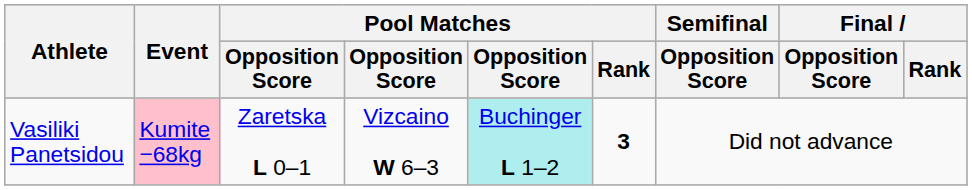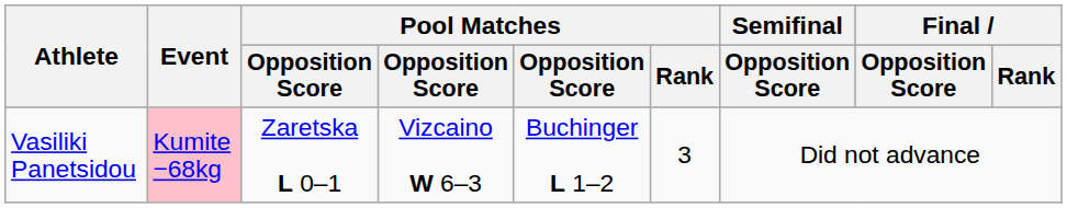Vasiliki Panetsidou | column 5: paleturquoise background -> no background
Vasiliki Panetsidou | Pool Matches / Rank: bold -> normal
